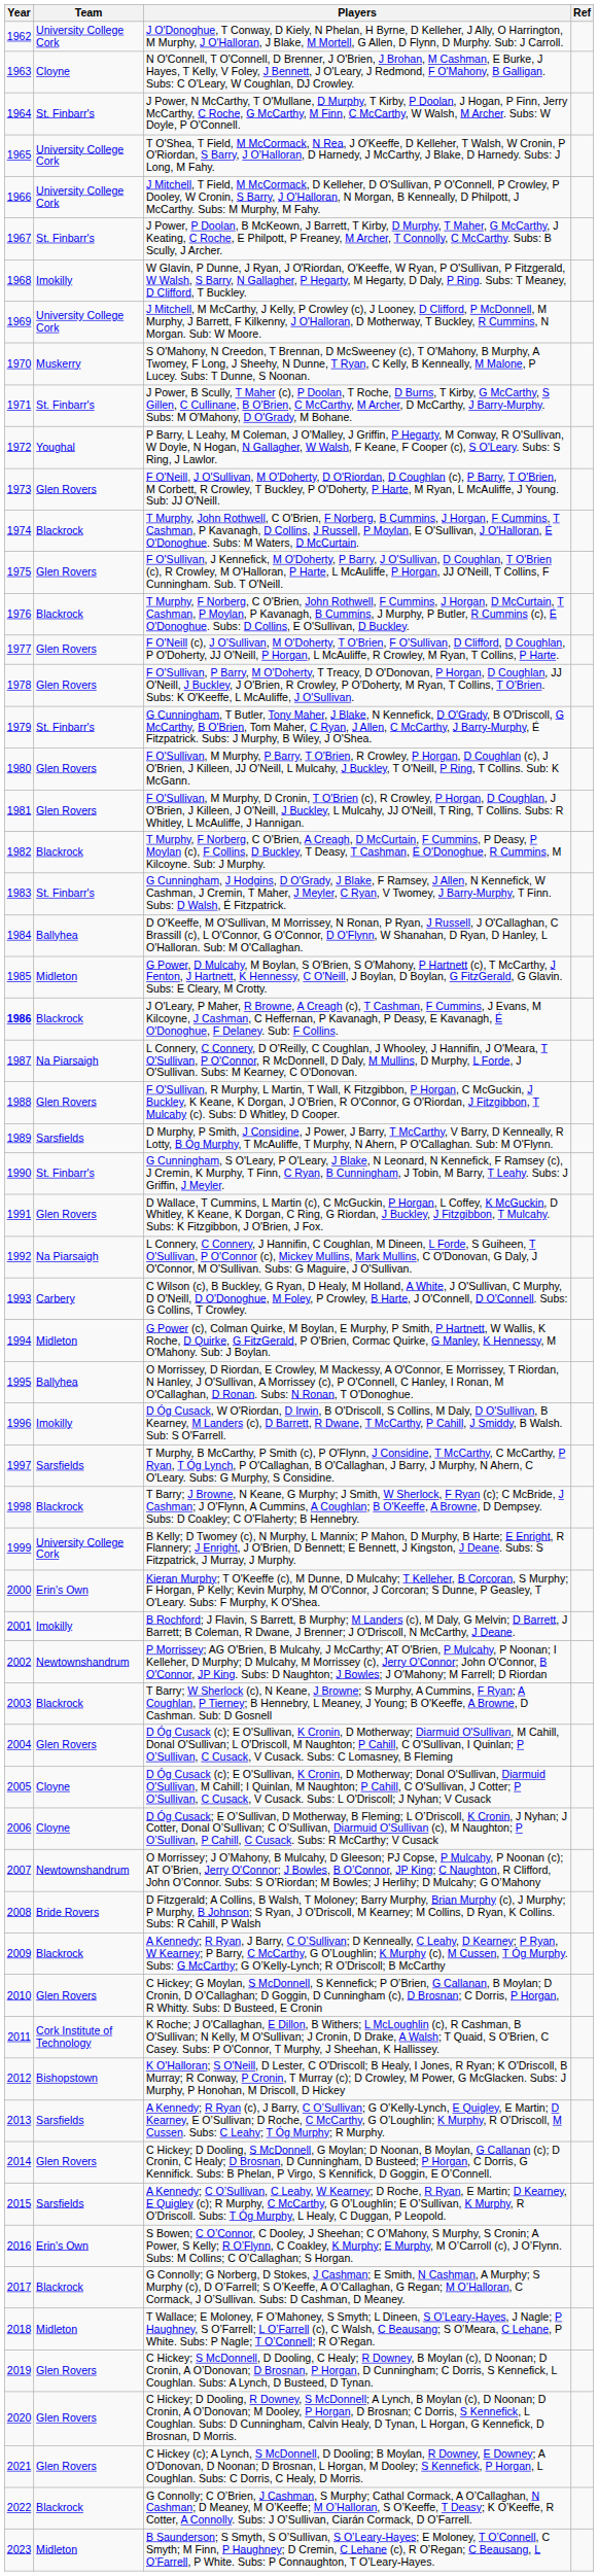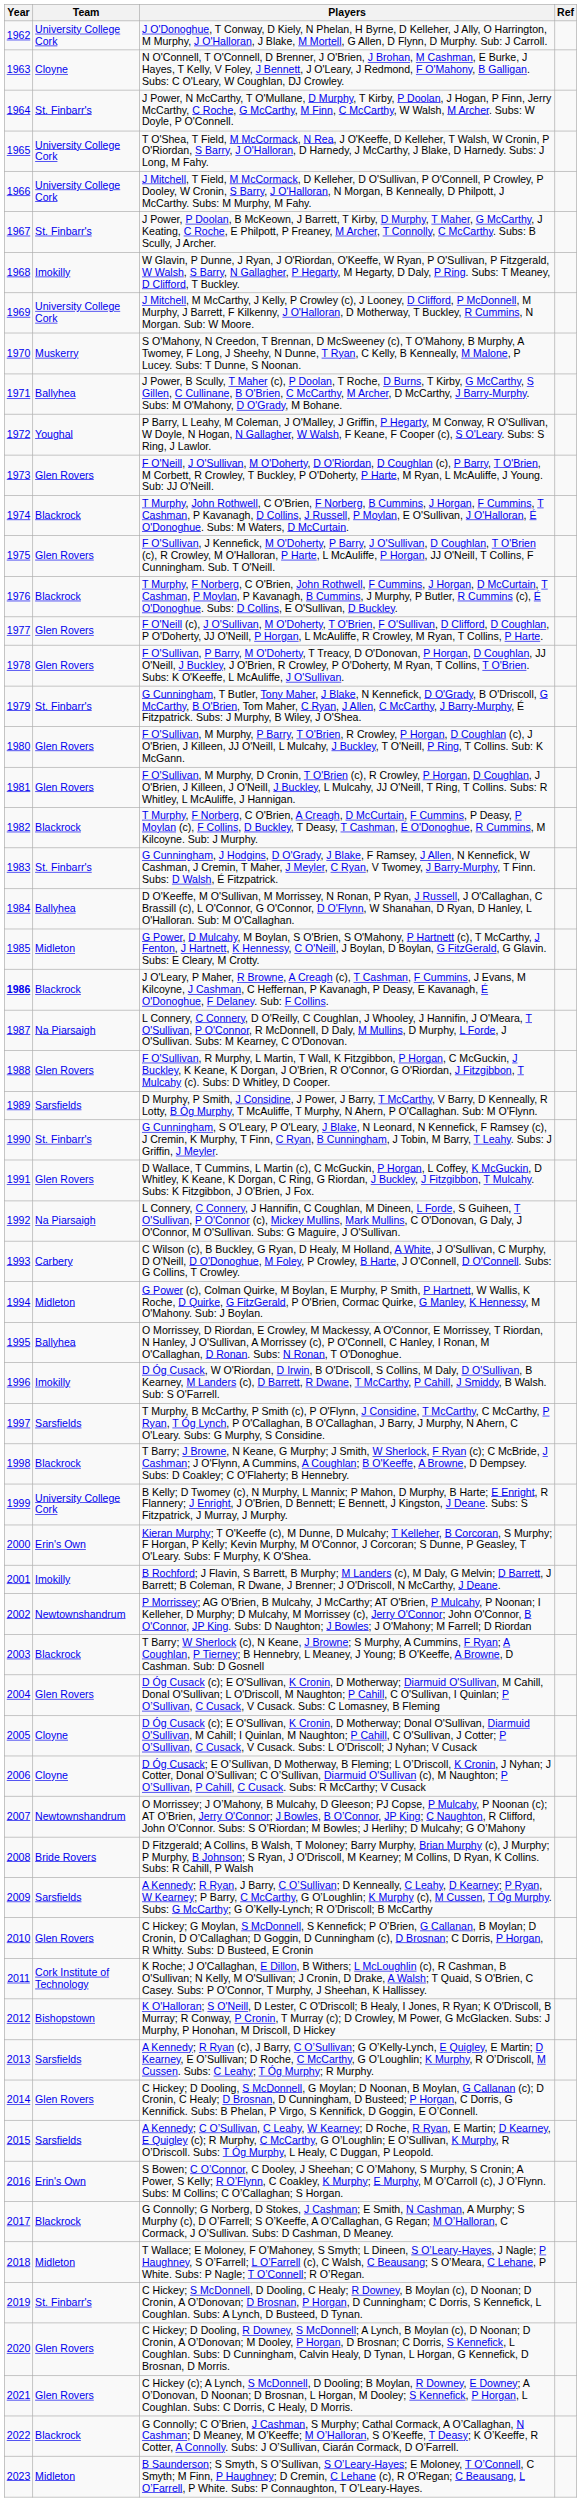row 11 | Team: St. Finbarr's -> Ballyhea
row 49 | Team: Blackrock -> Sarsfields
row 59 | Team: Glen Rovers -> St. Finbarr's
